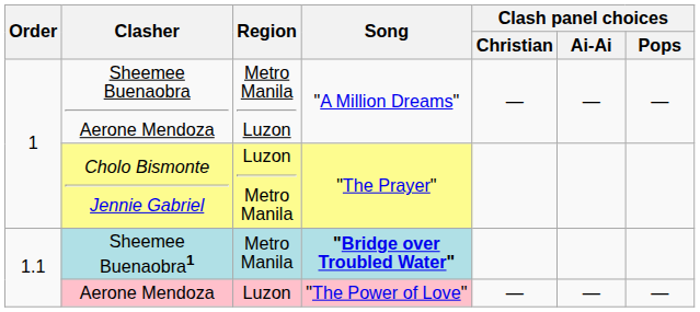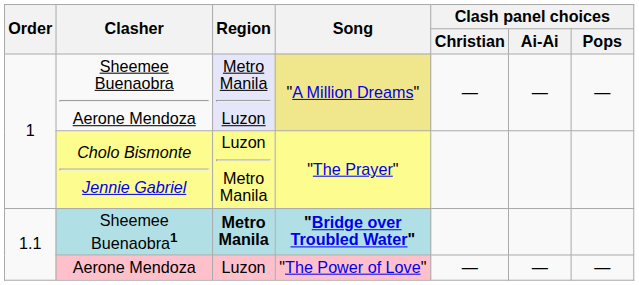Sheemee Buenaobra Aerone Mendoza | Region: no background -> lavender background
Sheemee Buenaobra Aerone Mendoza | Song: no background -> khaki background
Sheemee Buenaobra1 | Region: normal -> bold
